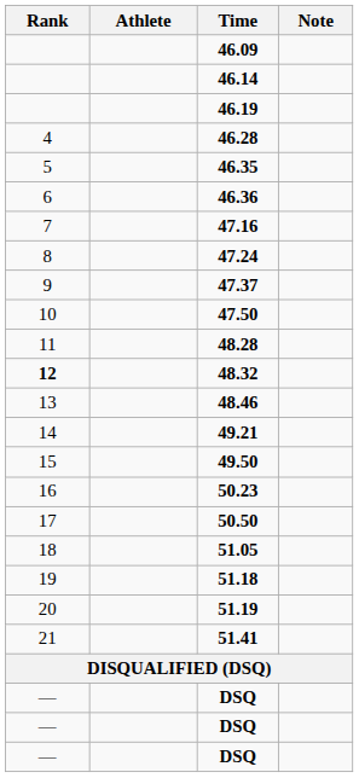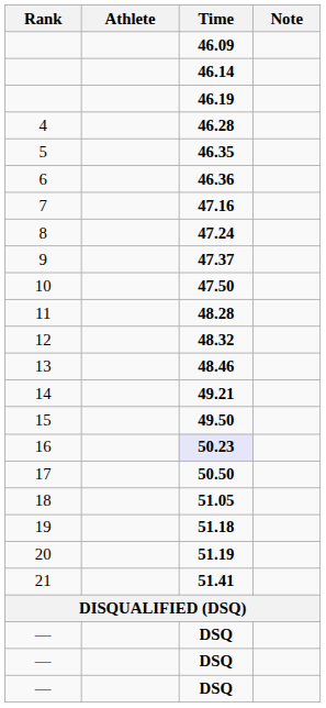48.32 | Rank: bold -> normal
50.23 | Time: no background -> lavender background
